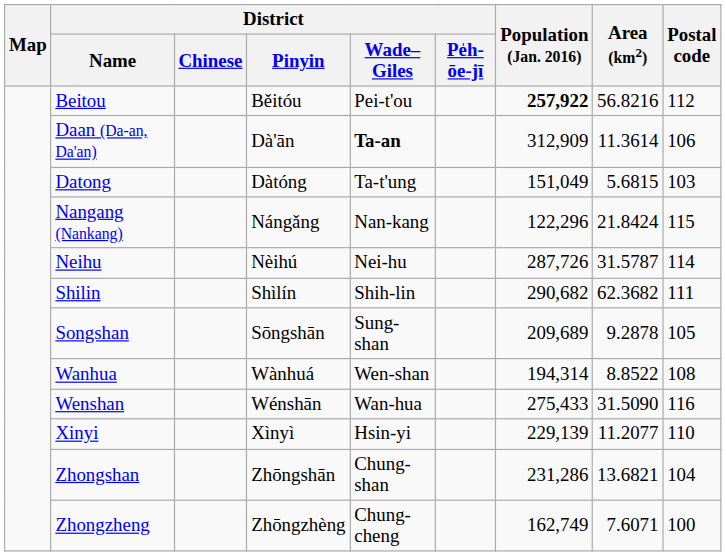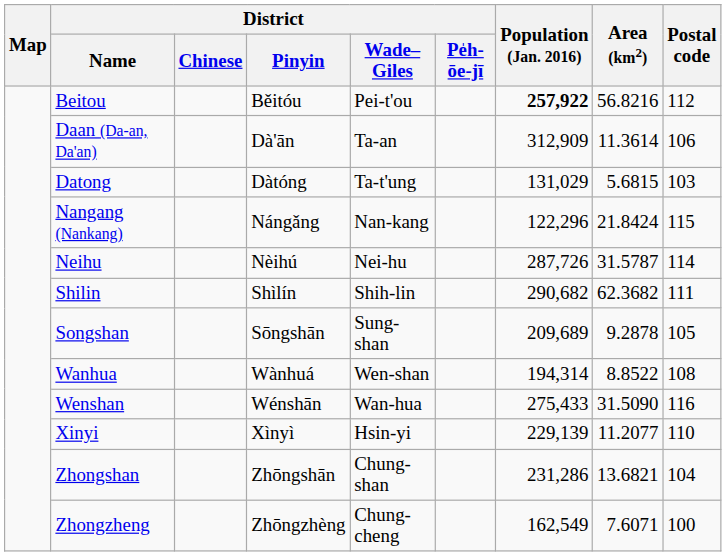Daan (Da-an, Da'an) | District / Wade–Giles: bold -> normal
Datong | Population (Jan. 2016): 151,049 -> 131,029
Zhongzheng | Population (Jan. 2016): 162,749 -> 162,549
